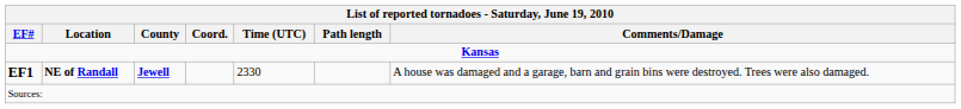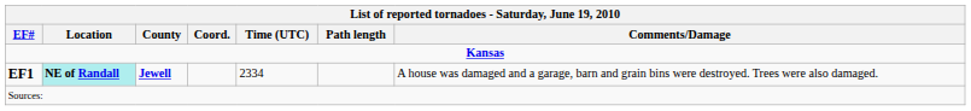EF1 | Location: no background -> paleturquoise background
EF1 | Time (UTC): 2330 -> 2334
